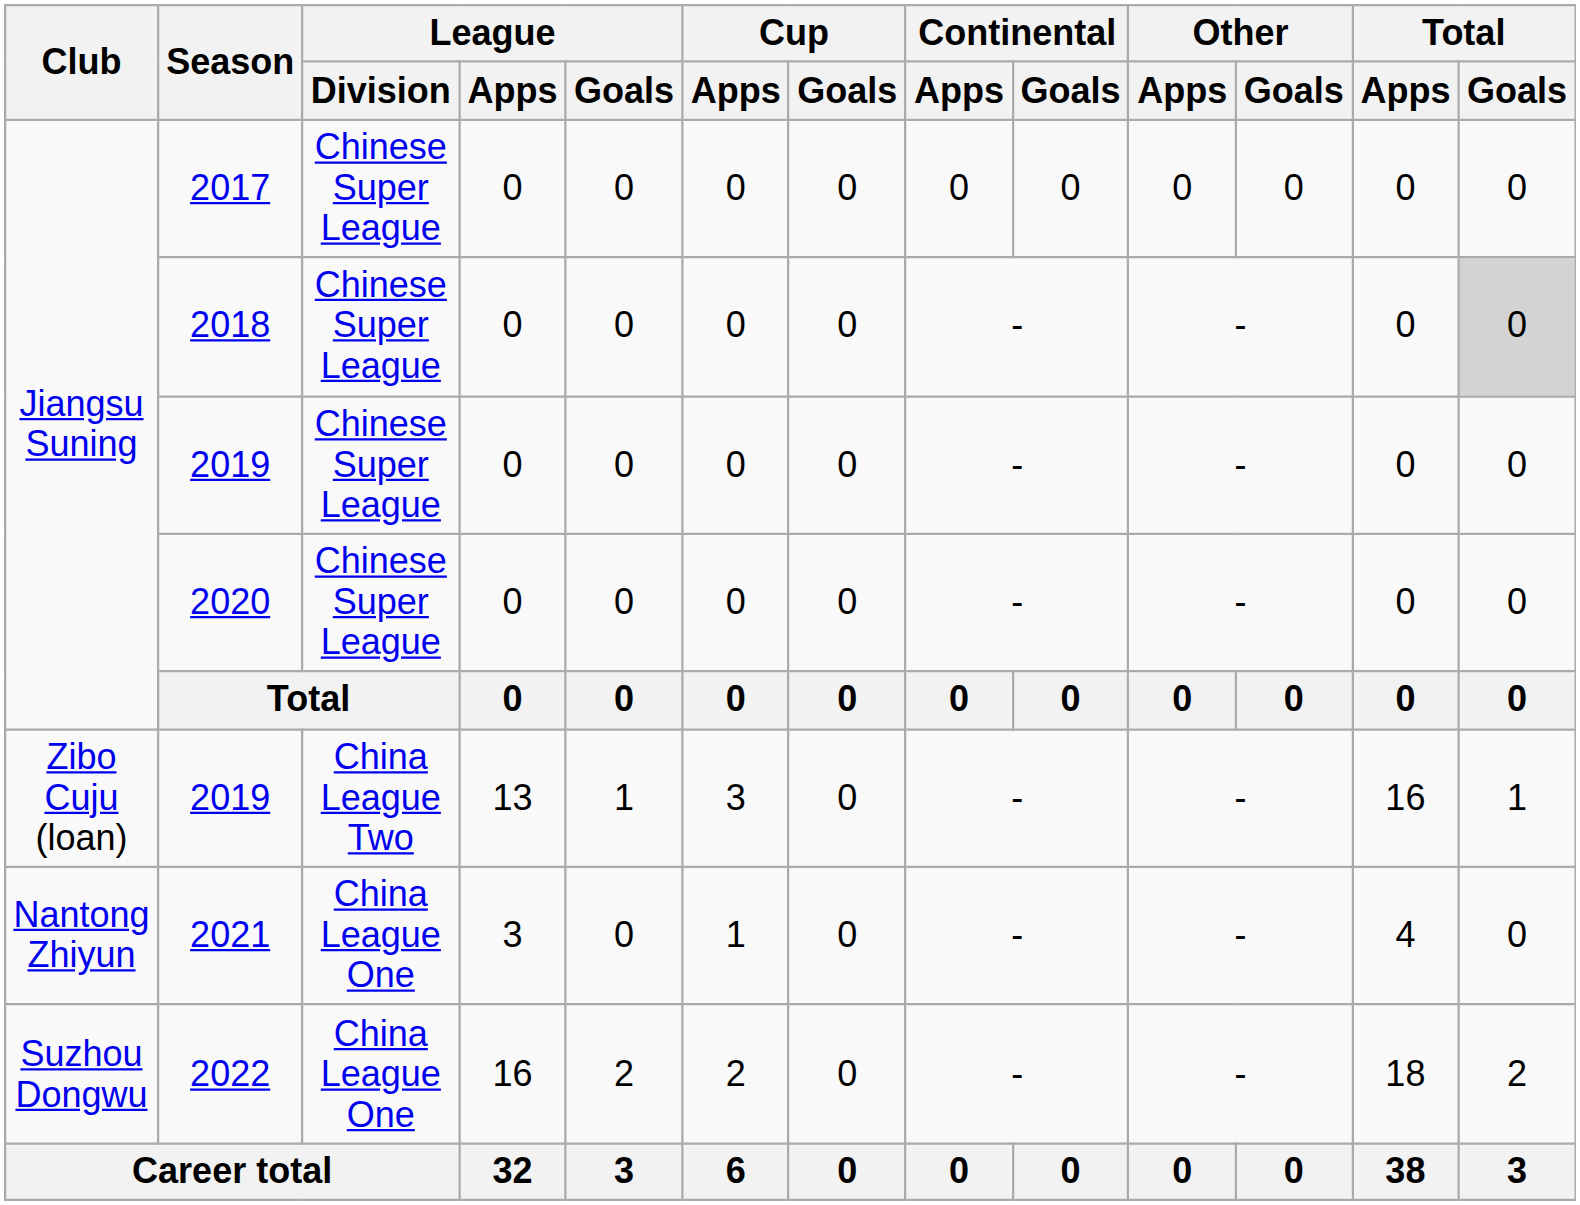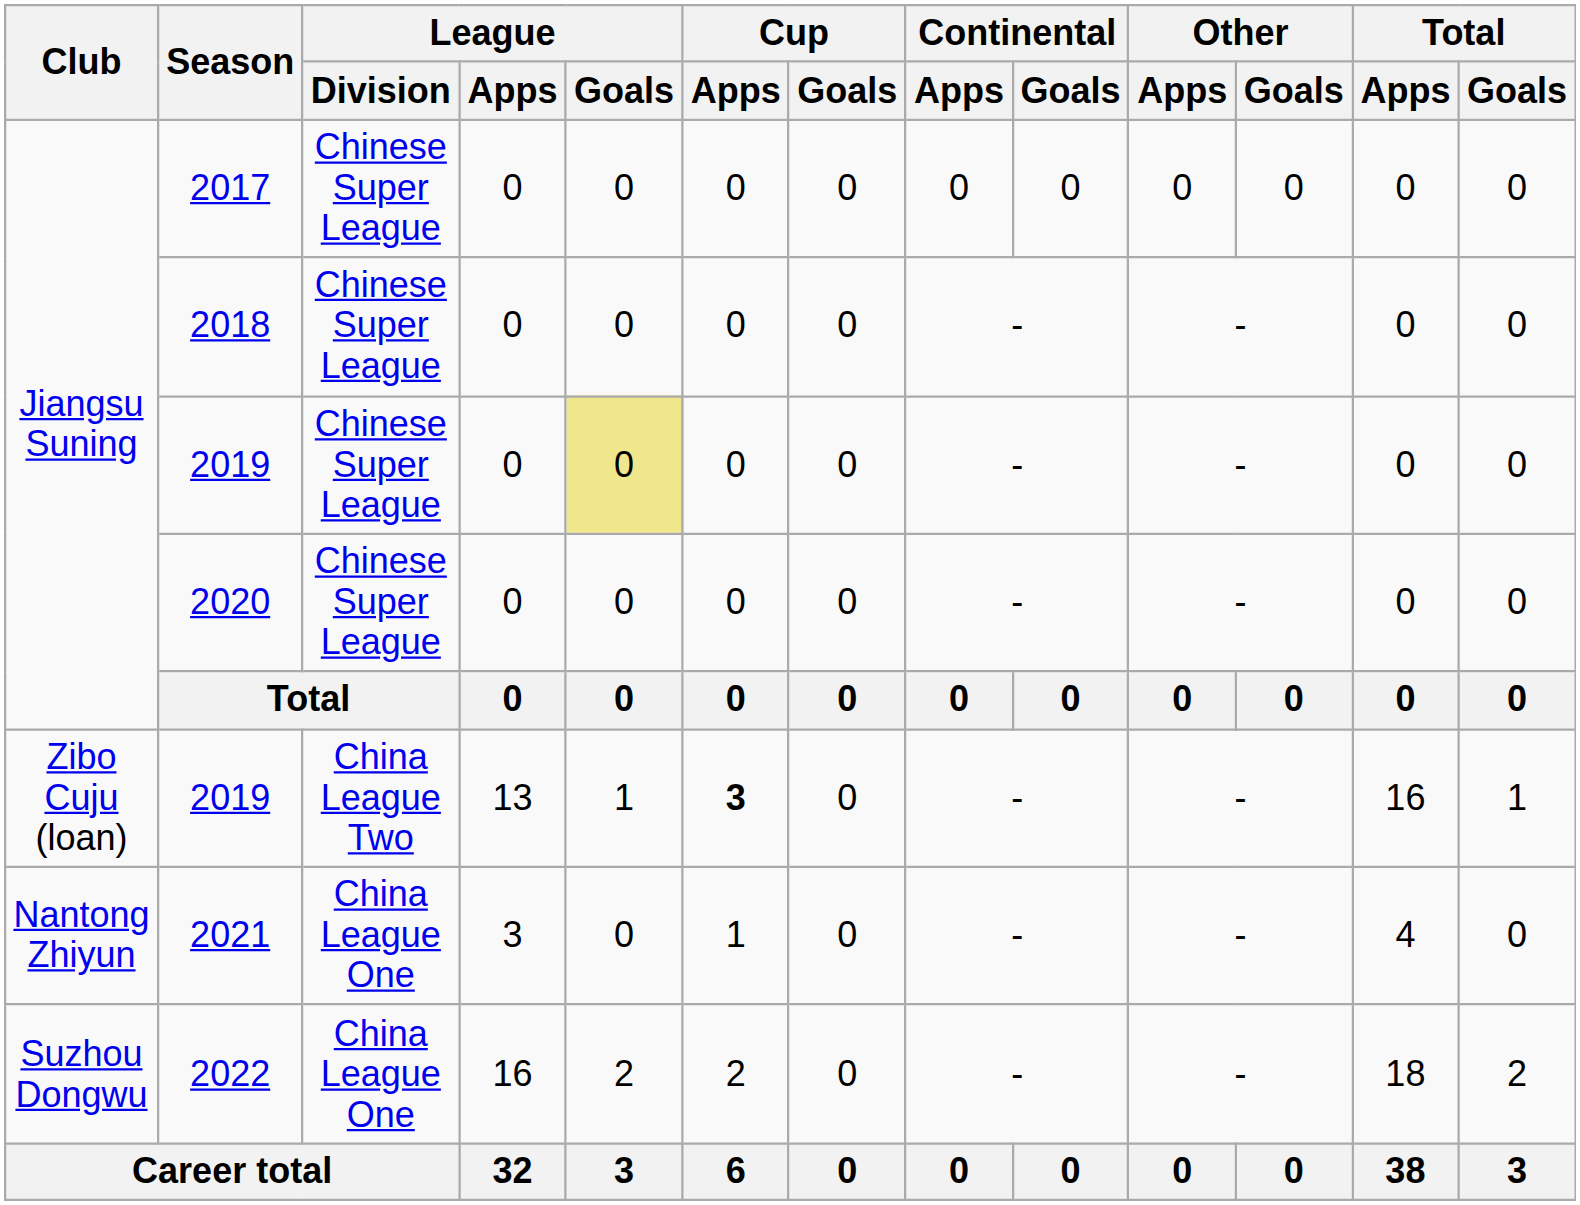2018 | Total / Goals: lightgrey background -> no background
Jiangsu Suning / 2019 | League / Goals: no background -> khaki background
Zibo Cuju (loan) / 2019 | Cup / Apps: normal -> bold
